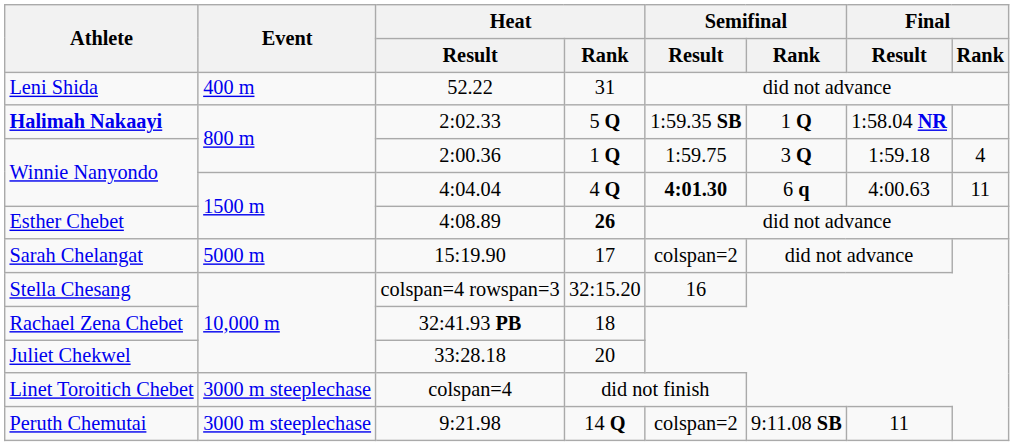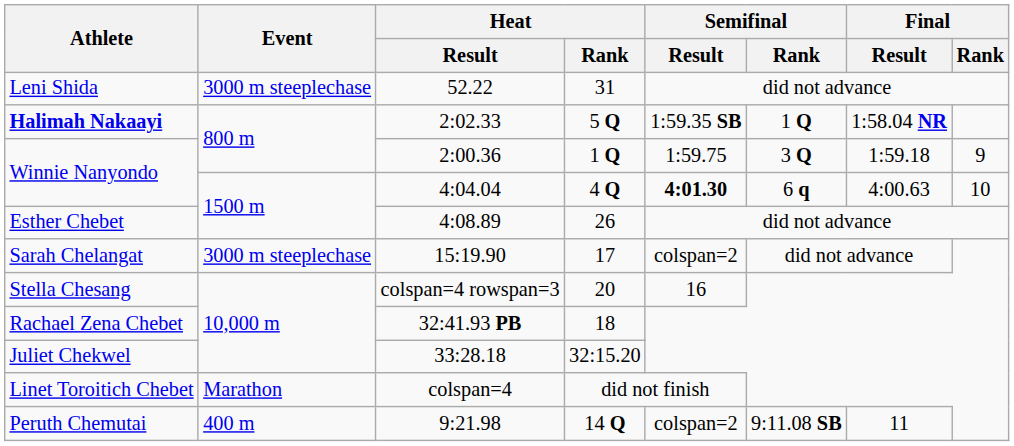Leni Shida | Event: 400 m -> 3000 m steeplechase
Winnie Nanyondo / 2:00.36 | Final / Rank: 4 -> 9
Winnie Nanyondo / 4:04.04 | Final / Rank: 11 -> 10
Esther Chebet | Heat / Rank: bold -> normal
Sarah Chelangat | Event: 5000 m -> 3000 m steeplechase
Stella Chesang | Heat / Rank: 32:15.20 -> 20
Juliet Chekwel | Heat / Rank: 20 -> 32:15.20
Linet Toroitich Chebet | Event: 3000 m steeplechase -> Marathon
Peruth Chemutai | Event: 3000 m steeplechase -> 400 m
